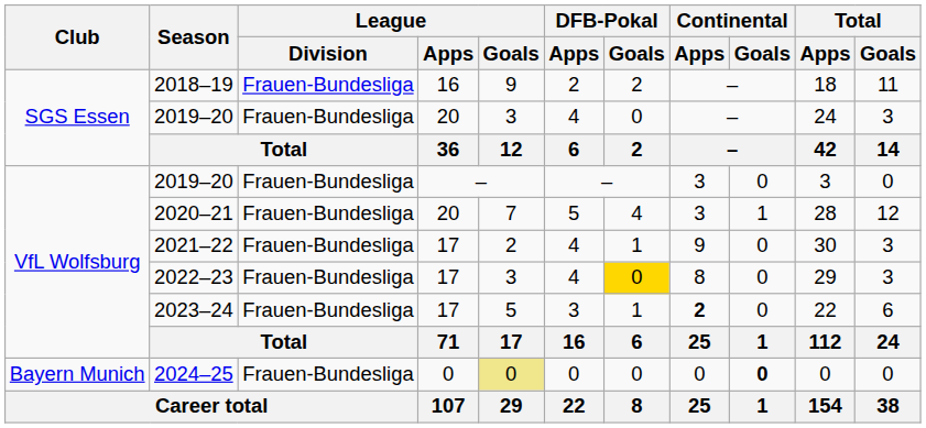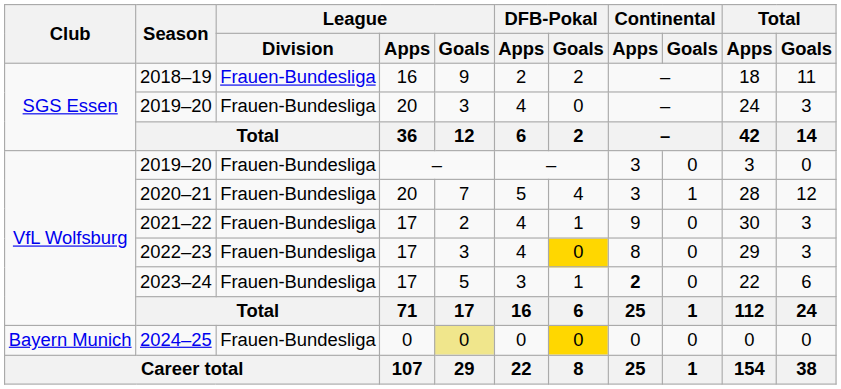2024–25 | DFB-Pokal / Goals: no background -> gold background
2024–25 | Continental / Goals: bold -> normal
